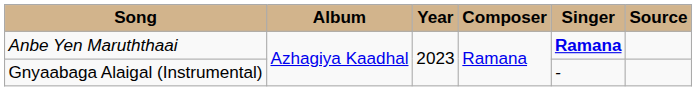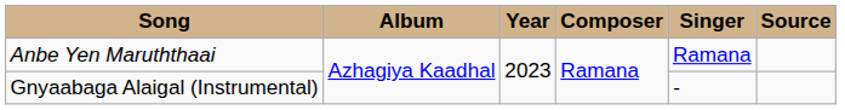Anbe Yen Maruththaai | Singer: bold -> normal
